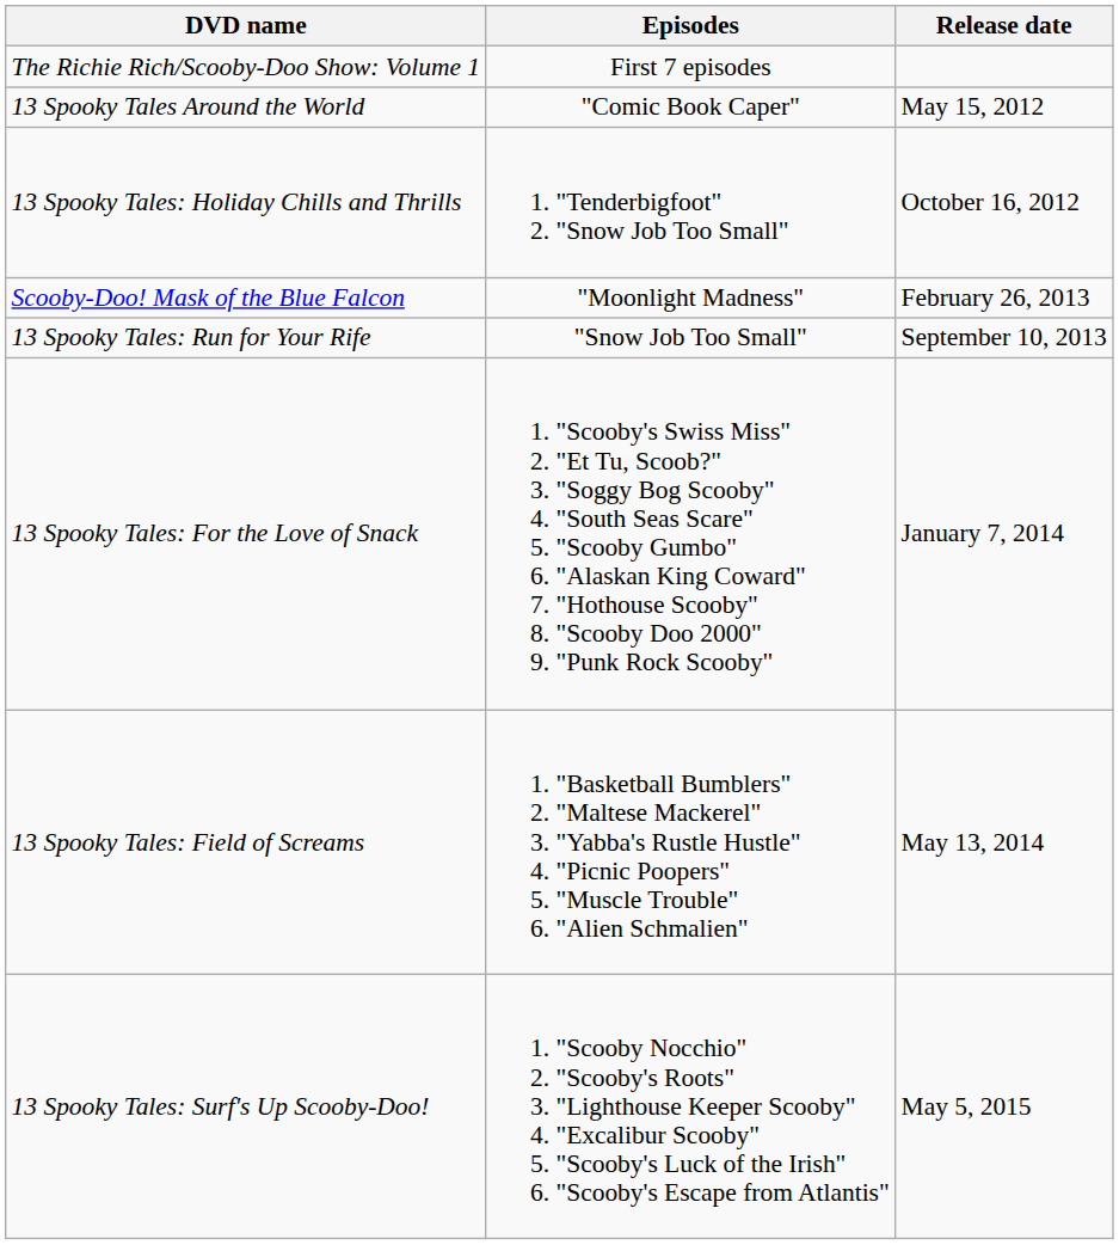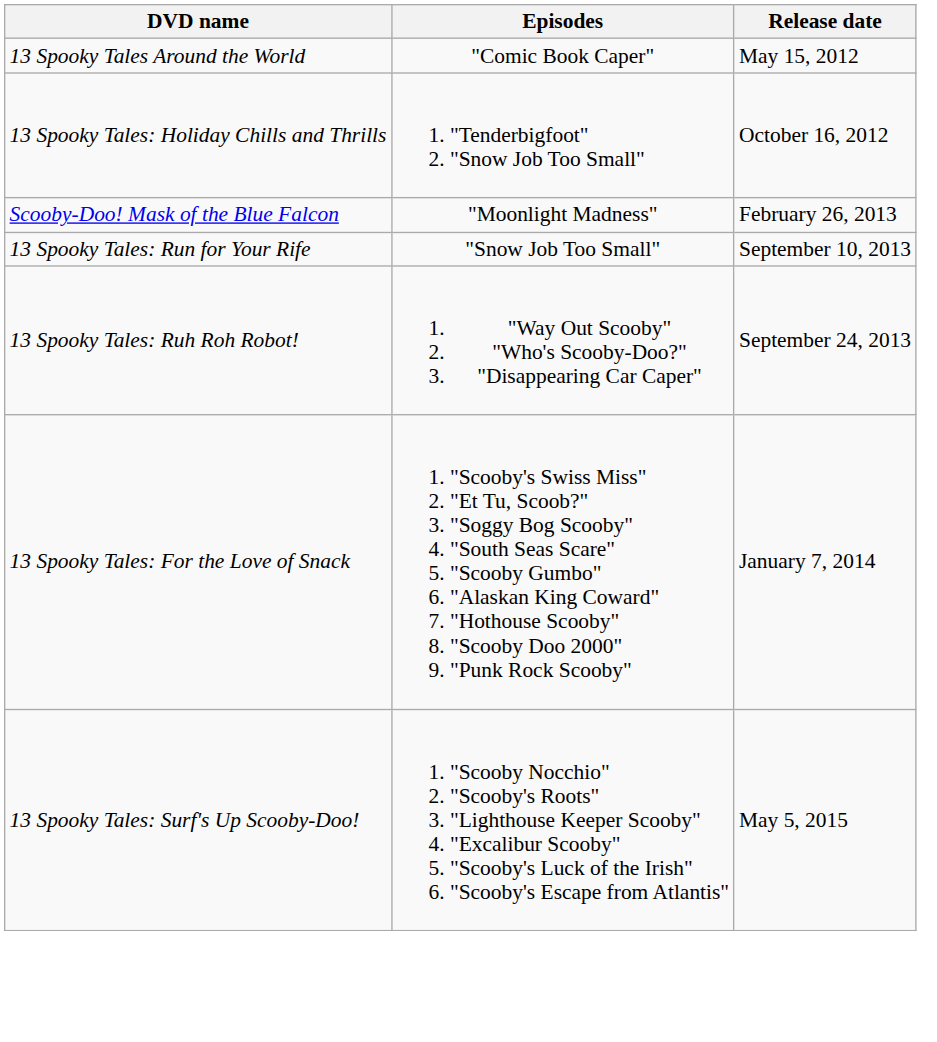- row: The Richie Rich/Scooby-Doo Show: Volume 1 | First 7 episodes
+ row: 13 Spooky Tales: Ruh Roh Robot! | "Way Out Scooby" "Who's Scooby-Doo?" "Disappearing Car Caper" | September 24, 2013
- row: 13 Spooky Tales: Field of Screams | "Basketball Bumblers" "Maltese Mackerel" "Yabba's Rustle Hustle" "Picnic Poopers" "Muscle Trouble" "Alien Schmalien" | May 13, 2014
